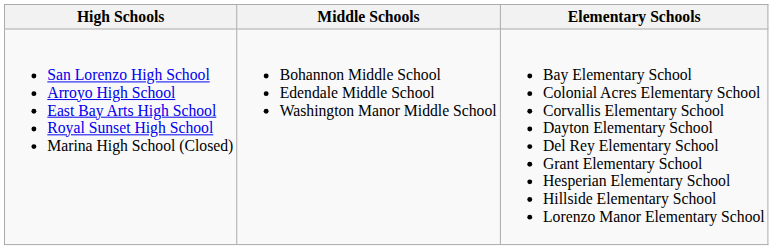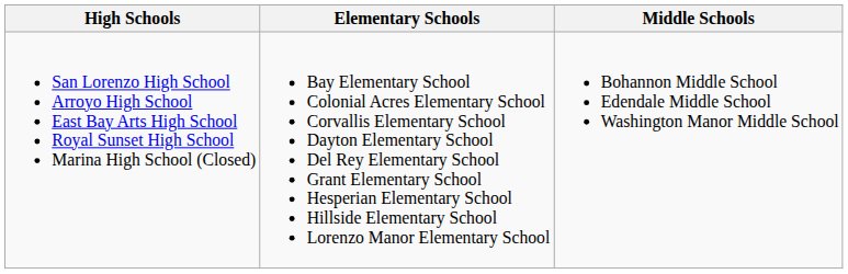columns swapped: Middle Schools <-> Elementary Schools
